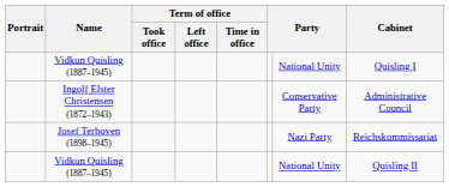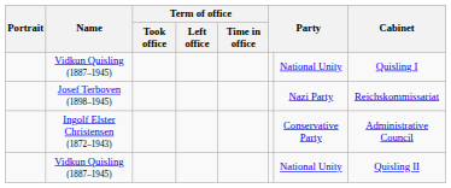rows swapped: Ingolf Elster Christensen (1872–1943) <-> Josef Terboven (1898–1945)
